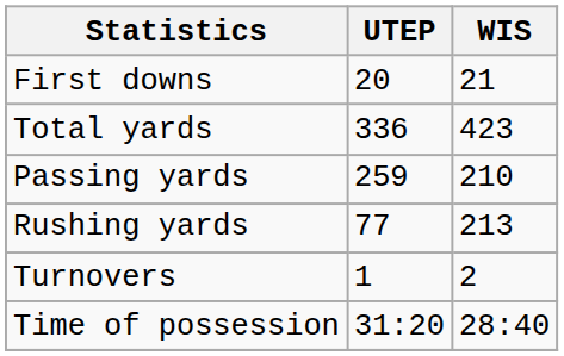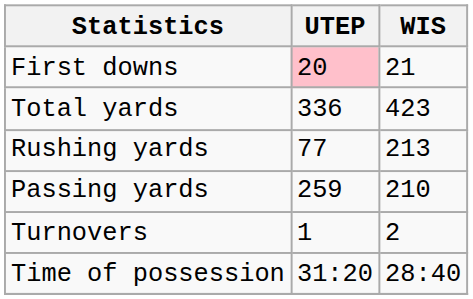First downs | UTEP: no background -> pink background
rows swapped: Rushing yards <-> Passing yards
